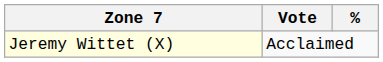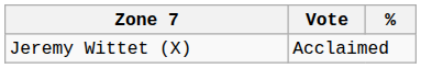Jeremy Wittet (X) | Zone 7: lightyellow background -> no background
